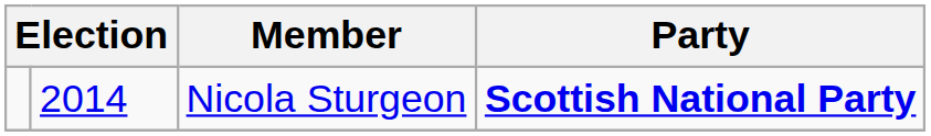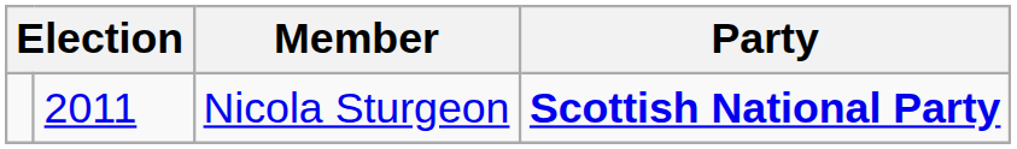Nicola Sturgeon | column 2: 2014 -> 2011
